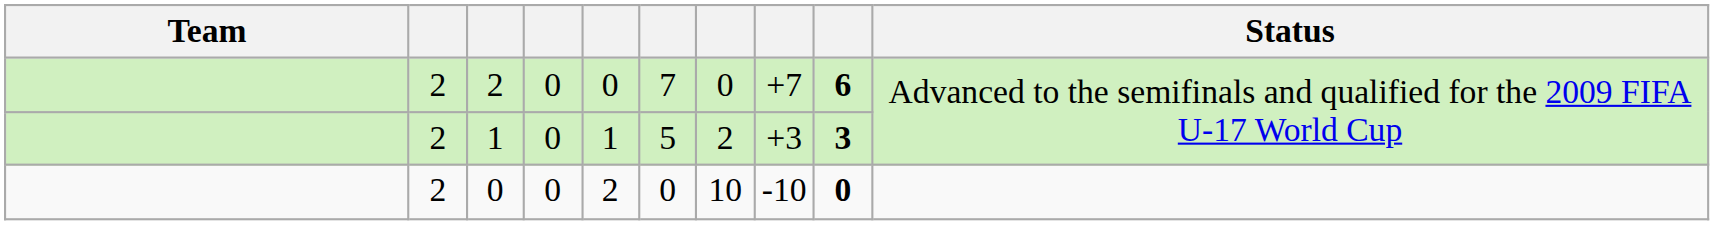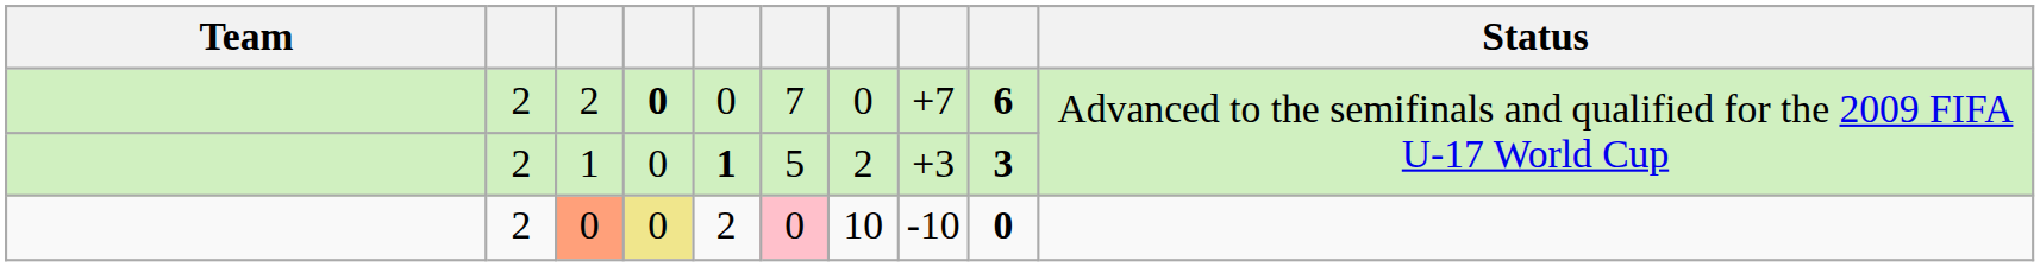row 2 | column 4: normal -> bold
row 3 | column 5: normal -> bold
row 4 | column 3: no background -> lightsalmon background
row 4 | column 4: no background -> khaki background
row 4 | column 6: no background -> pink background
